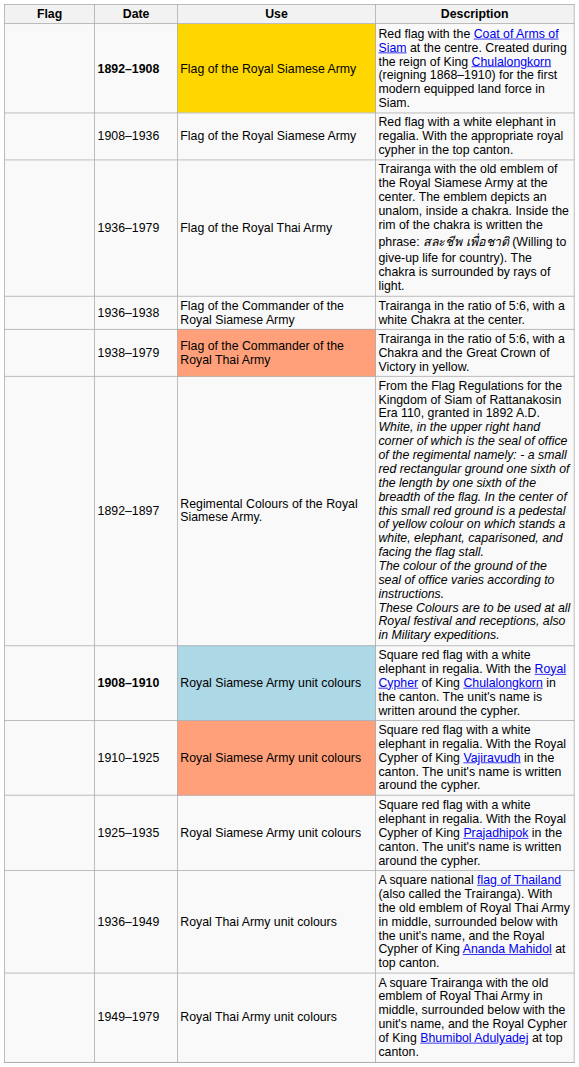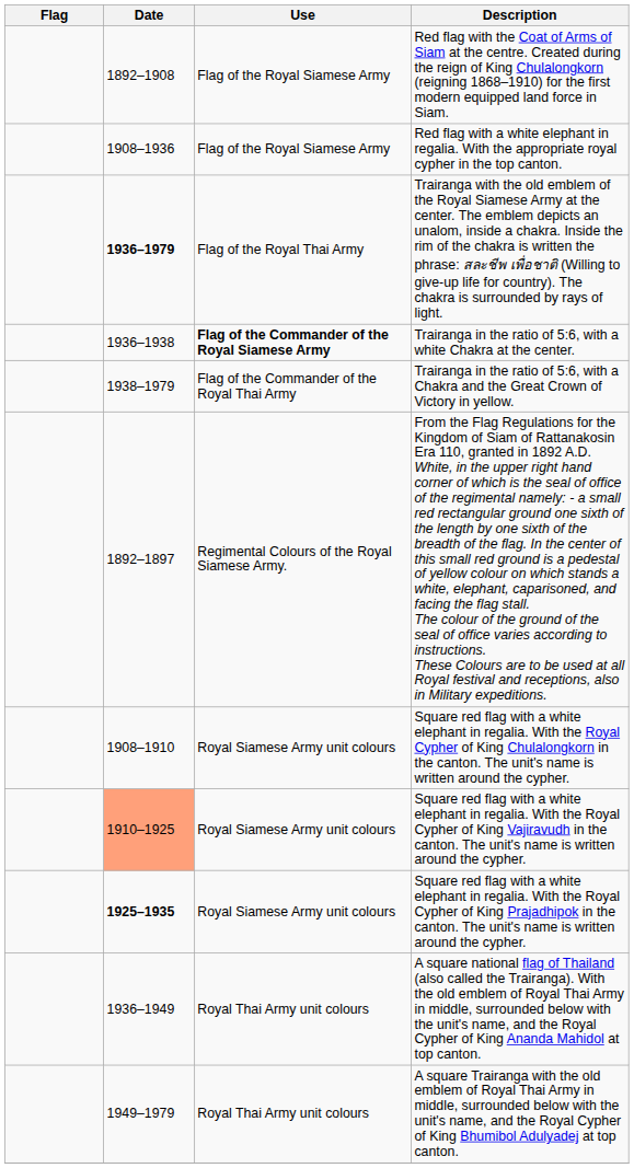row 2 | Date: bold -> normal
row 2 | Use: gold background -> no background
row 4 | Date: normal -> bold
row 5 | Use: normal -> bold
row 6 | Use: lightsalmon background -> no background
row 8 | Date: bold -> normal
row 8 | Use: lightblue background -> no background
row 9 | Date: no background -> lightsalmon background
row 9 | Use: lightsalmon background -> no background
row 10 | Date: normal -> bold
